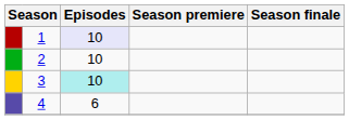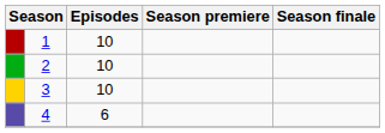1 | Episodes: lavender background -> no background
3 | Episodes: paleturquoise background -> no background
